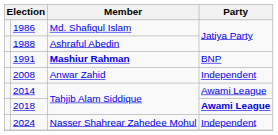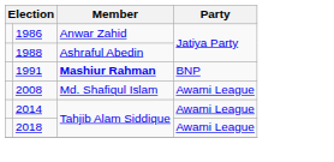1986 | Member: Md. Shafiqul Islam -> Anwar Zahid
2008 | Member: Anwar Zahid -> Md. Shafiqul Islam
2008 | Party: Independent -> Awami League
2018 | Party: bold -> normal
- row: 2024 | Nasser Shahrear Zahedee Mohul | Independent
